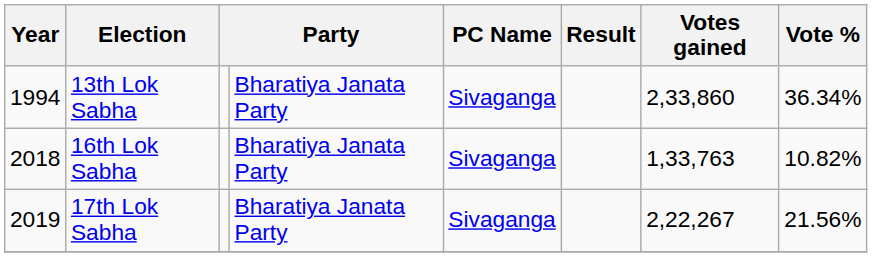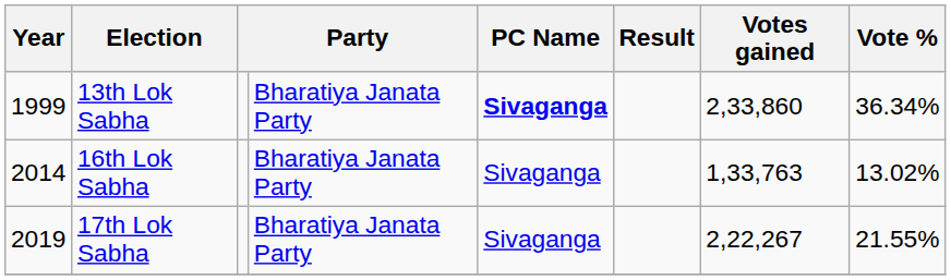13th Lok Sabha | Year: 1994 -> 1999
13th Lok Sabha | PC Name: normal -> bold
16th Lok Sabha | Year: 2018 -> 2014
16th Lok Sabha | Vote %: 10.82% -> 13.02%
17th Lok Sabha | Vote %: 21.56% -> 21.55%
